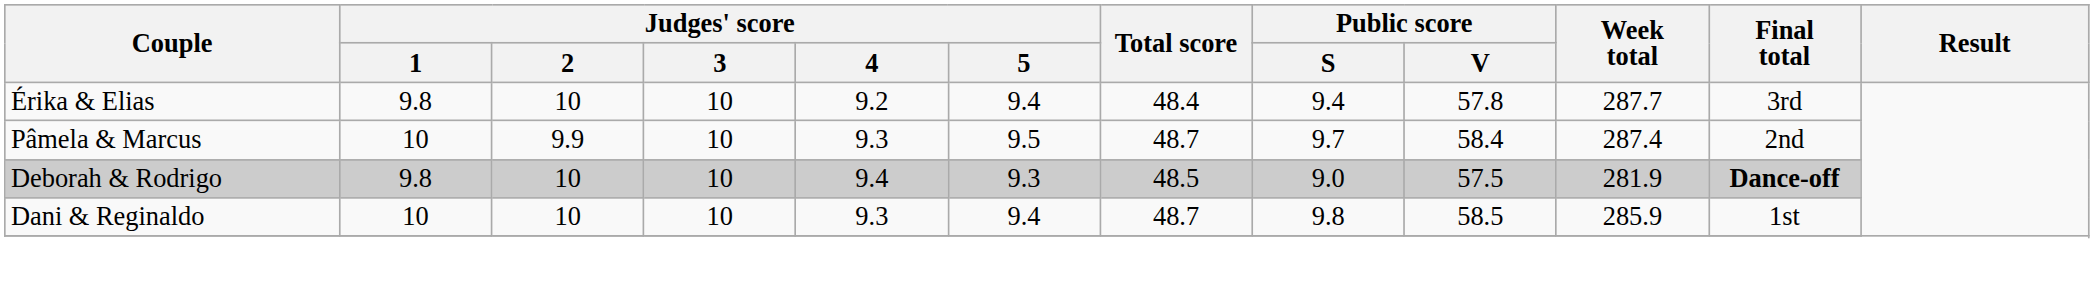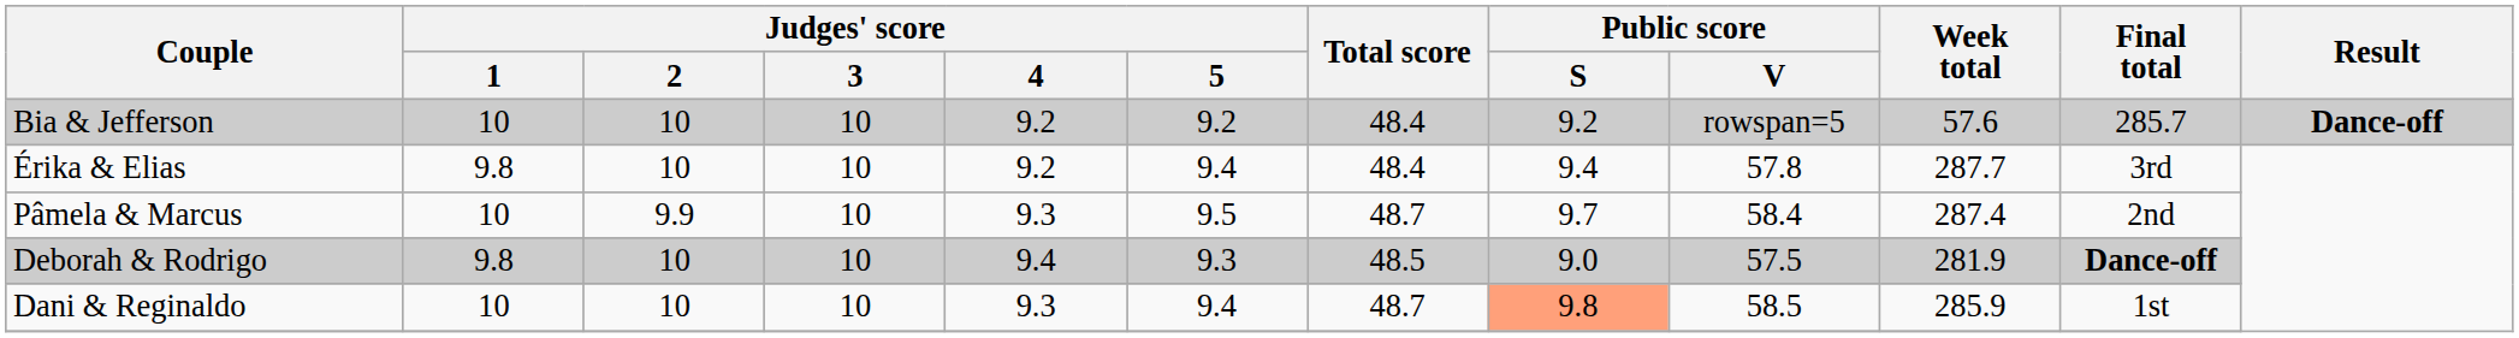+ row: Bia & Jefferson | 10 | 10 | 10 | 9.2 | 9.2 | 48.4 | 9.2 | rowspan=5 | 57.6 | 285.7 | Dance-off
Dani & Reginaldo | Public score / S: no background -> lightsalmon background
